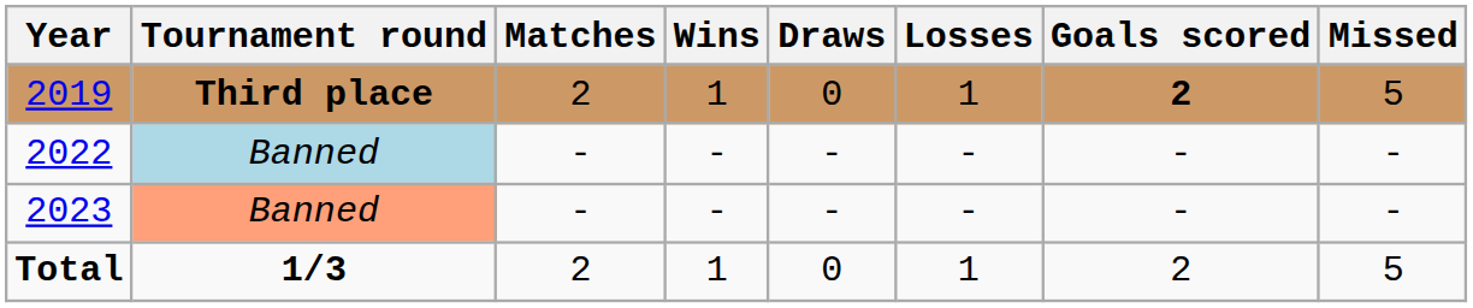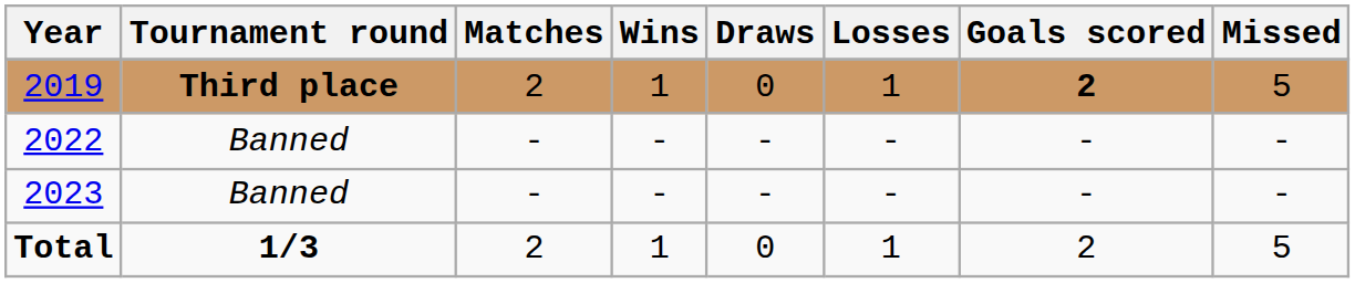2022 | Tournament round: lightblue background -> no background
2023 | Tournament round: lightsalmon background -> no background
